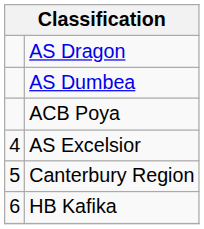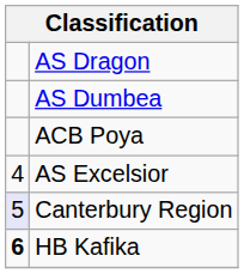Canterbury Region | column 1: no background -> lavender background
HB Kafika | column 1: normal -> bold
